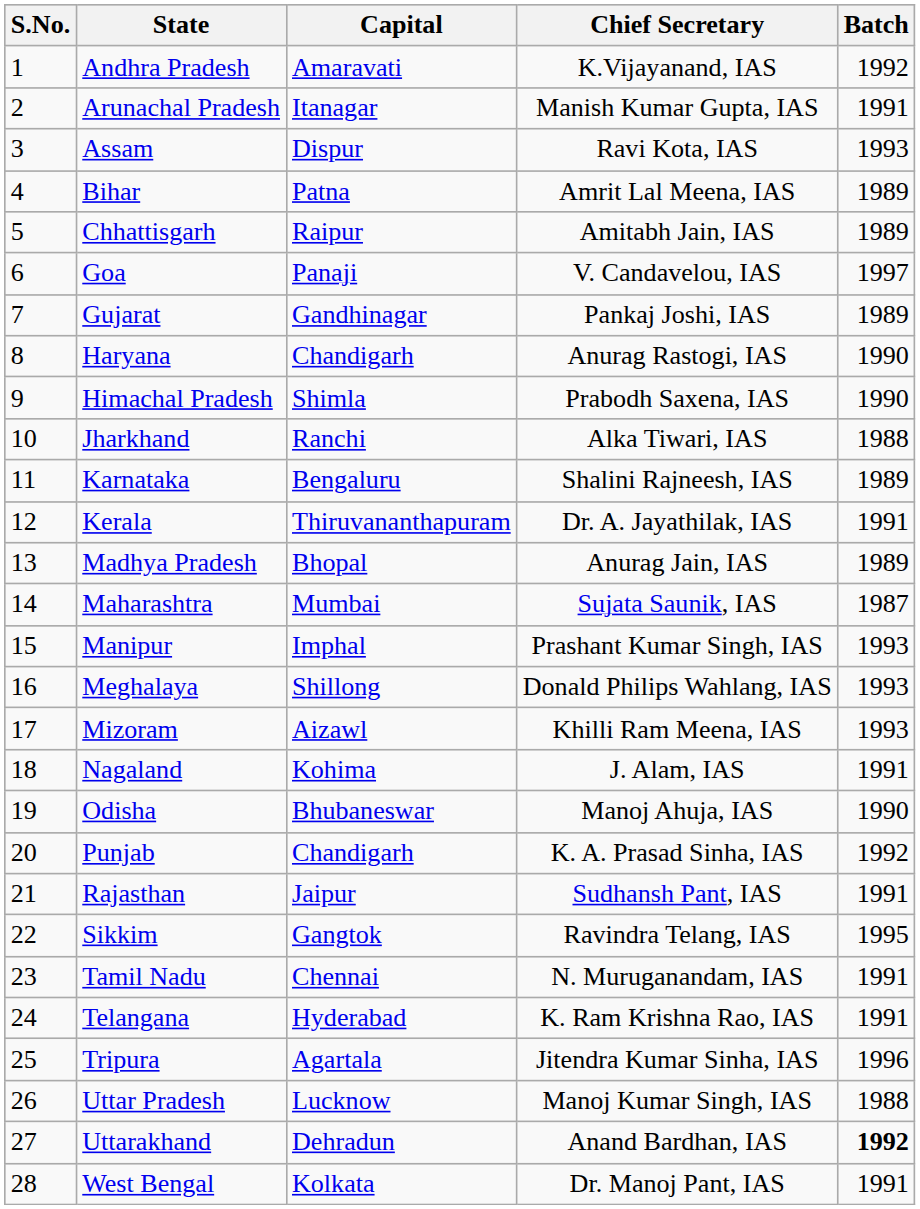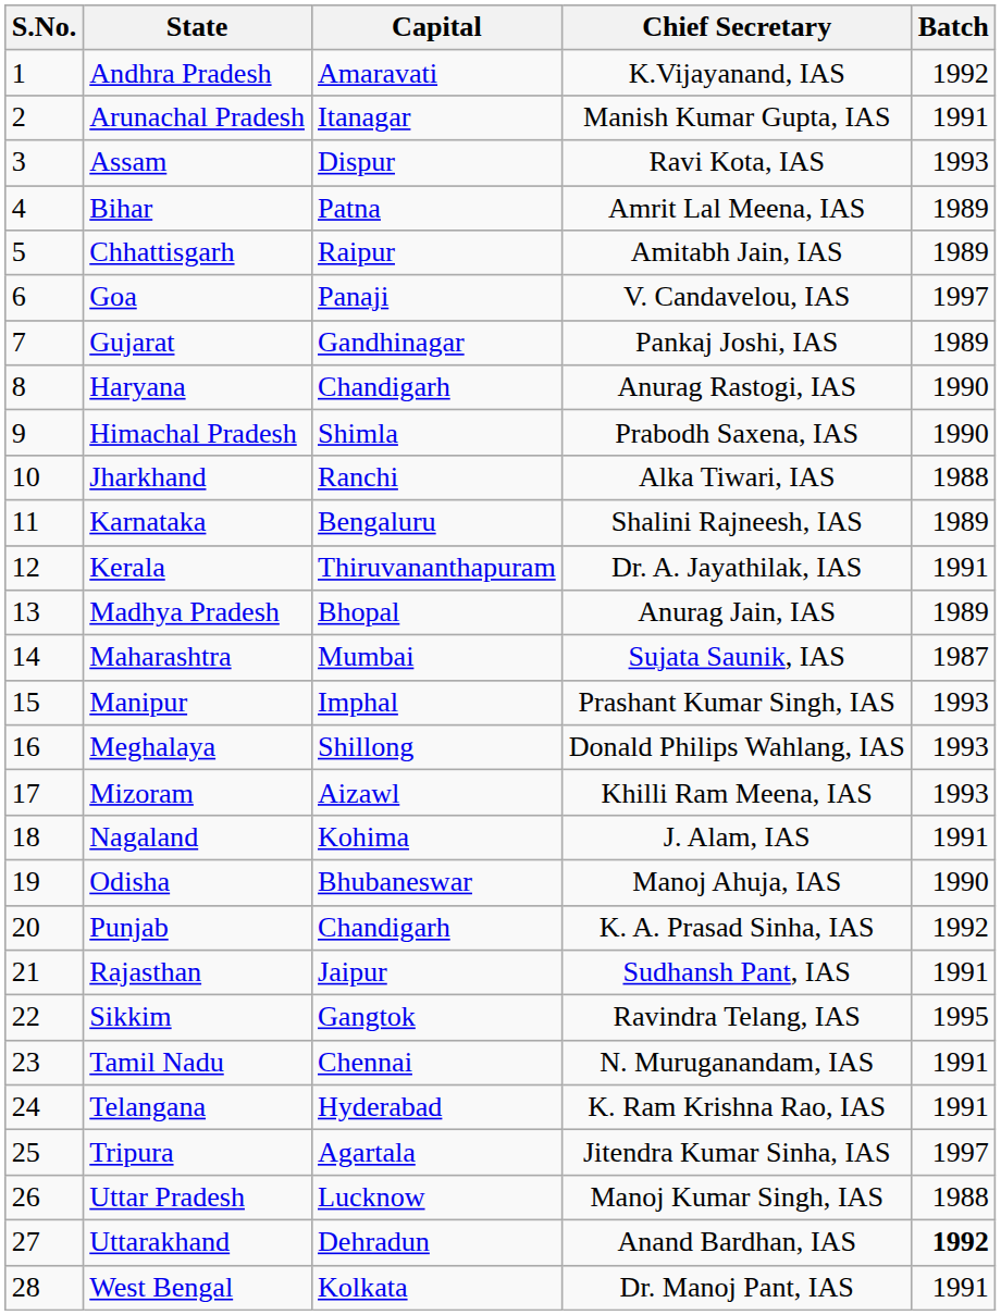Tripura | Batch: 1996 -> 1997
